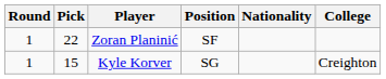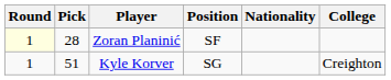Zoran Planinić | Round: no background -> lightyellow background
Zoran Planinić | Pick: 22 -> 28
Kyle Korver | Pick: 15 -> 51
